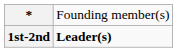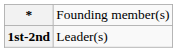1st-2nd | column 2: bold -> normal
